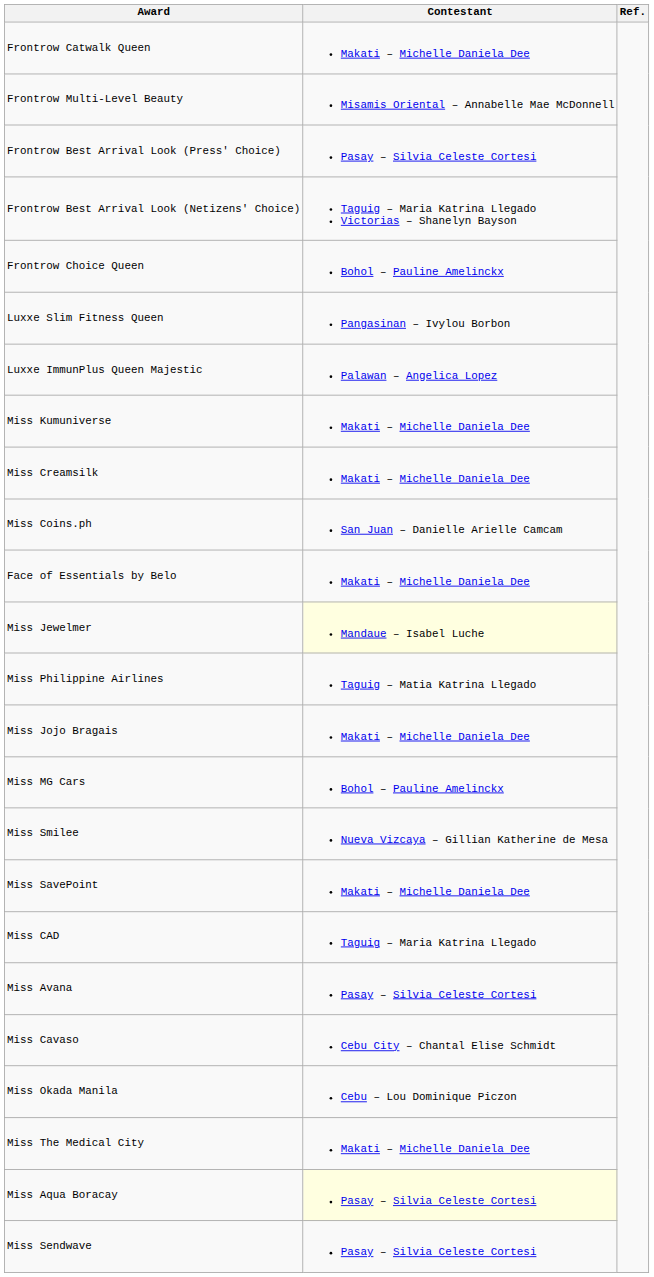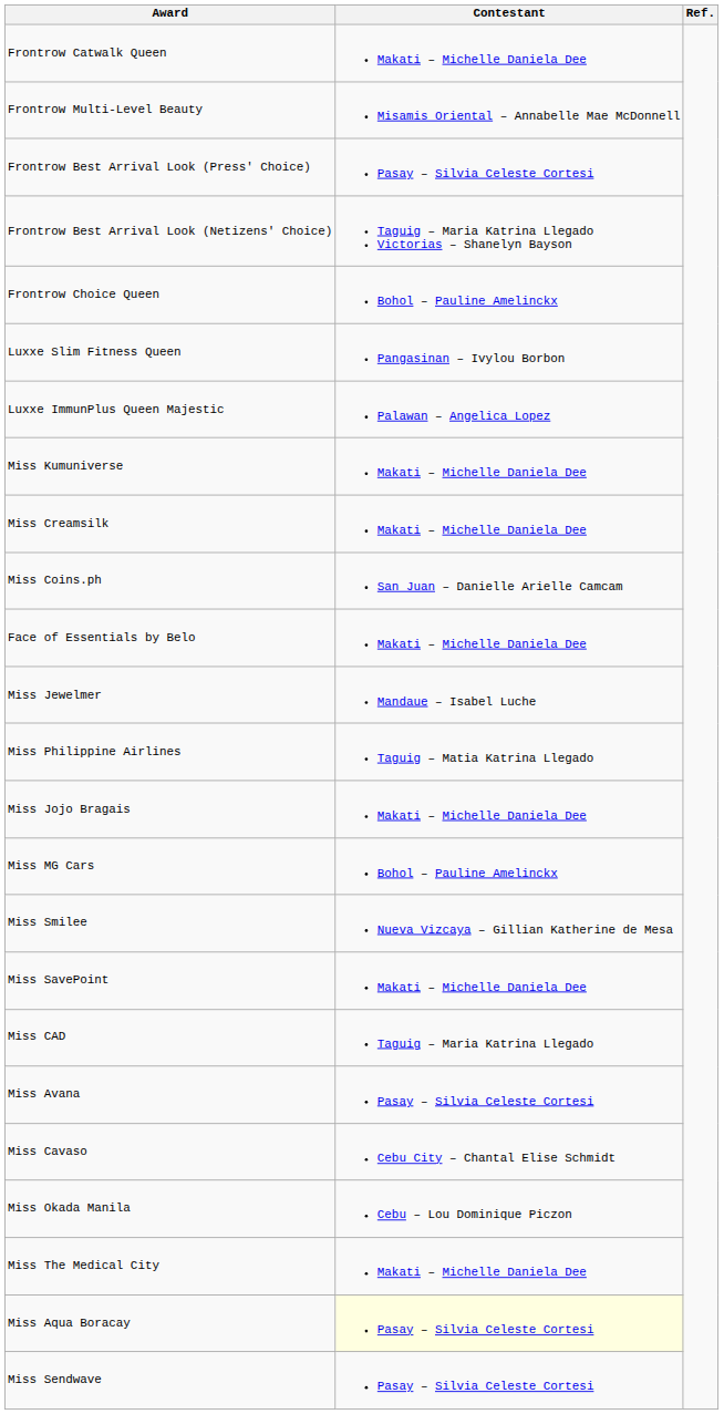Miss Jewelmer | Contestant: lightyellow background -> no background
